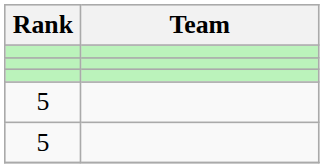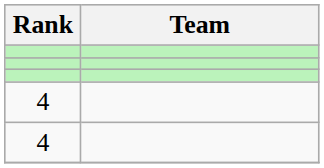row 5 | Rank: 5 -> 4
row 6 | Rank: 5 -> 4
